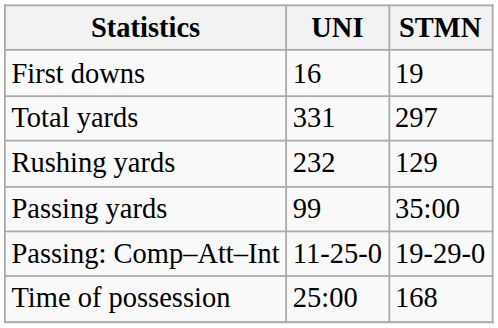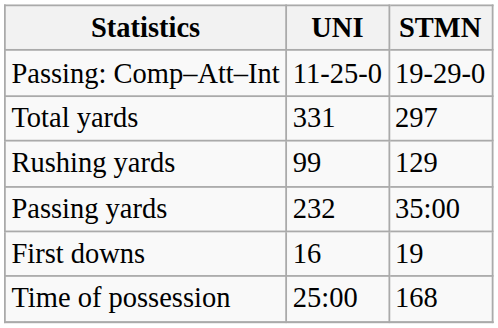rows swapped: First downs <-> Passing: Comp–Att–Int
Rushing yards | UNI: 232 -> 99
Passing yards | UNI: 99 -> 232
